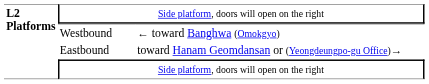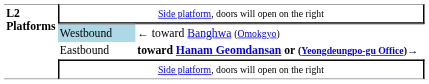Westbound | column 2: no background -> lightblue background
Eastbound | column 3: normal -> bold
